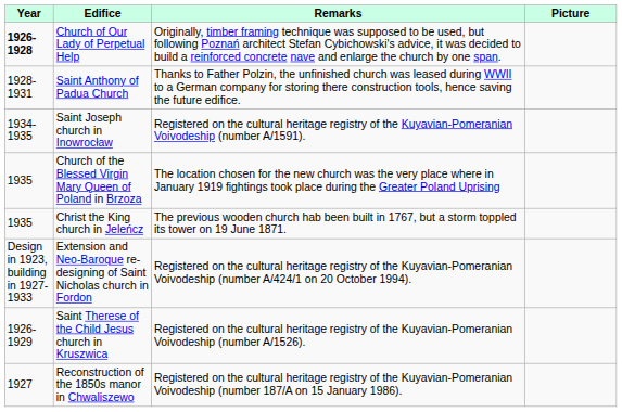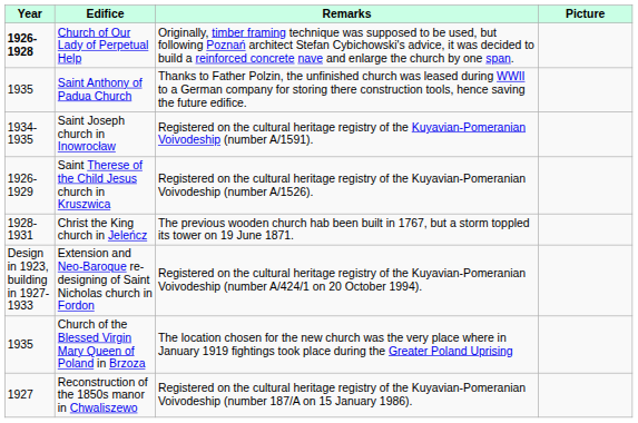Saint Anthony of Padua Church | Year: 1928-1931 -> 1935
rows swapped: Saint Therese of the Child Jesus church in Kruszwica <-> Church of the Blessed Virgin Mary Queen of Poland in Brzoza
Christ the King church in Jeleńcz | Year: 1935 -> 1928-1931
